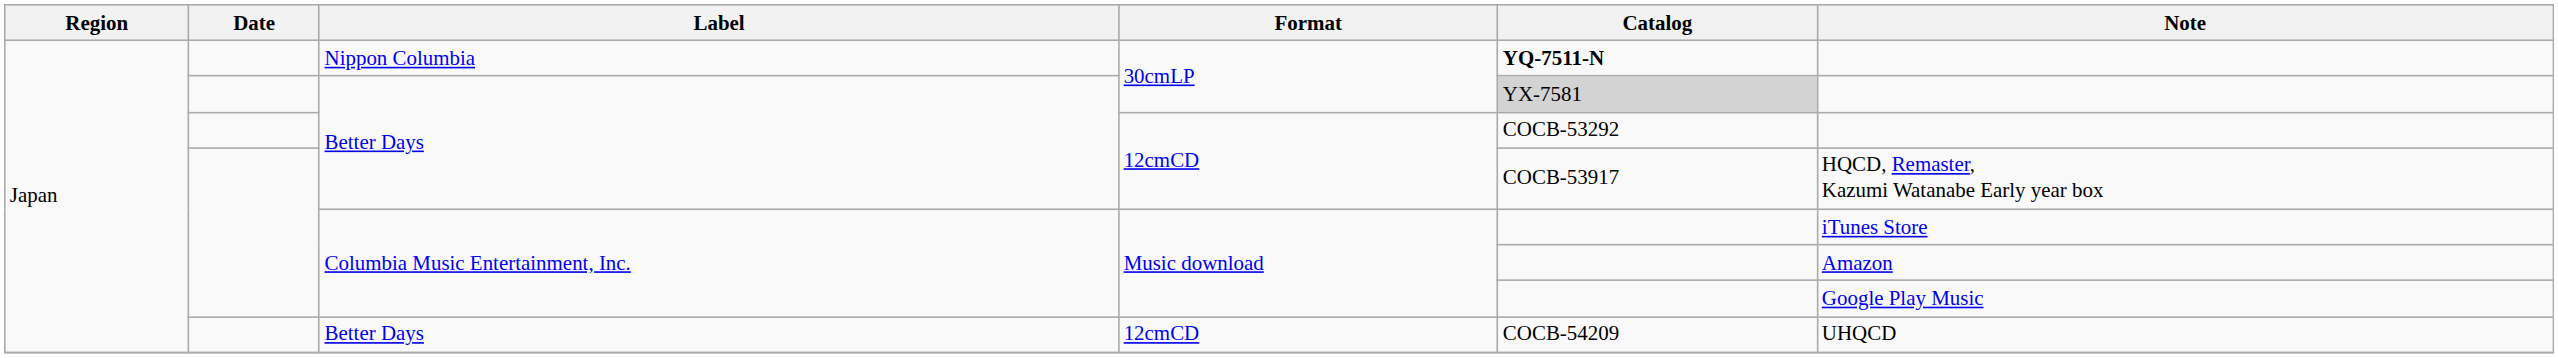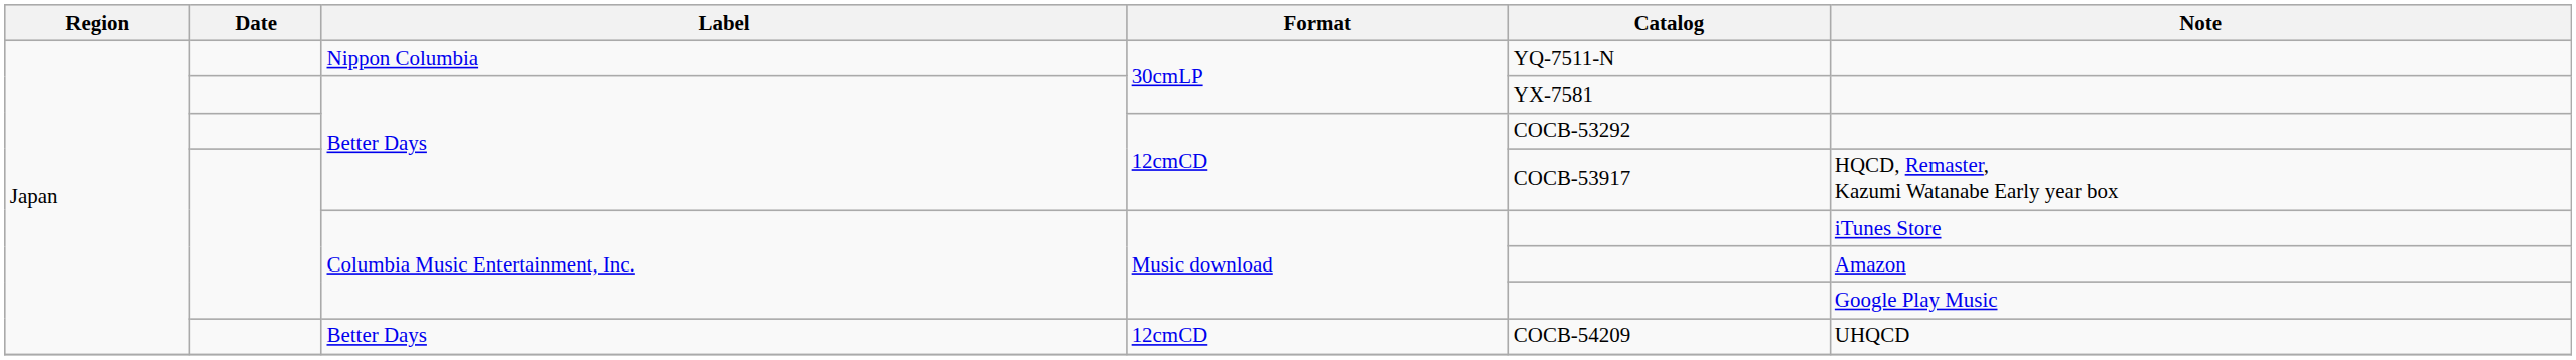Nippon Columbia | Catalog: bold -> normal
Better Days / 30cmLP | Catalog: lightgrey background -> no background
